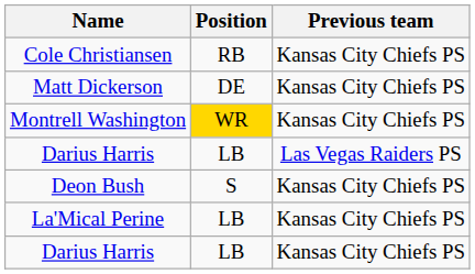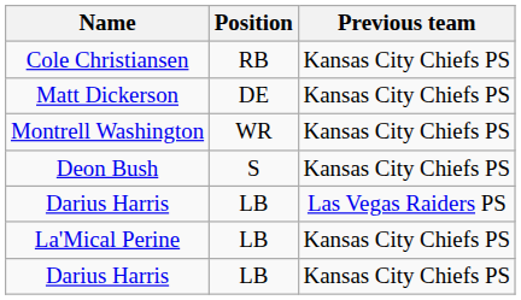Montrell Washington | Position: gold background -> no background
rows swapped: Darius Harris / Las Vegas Raiders PS <-> Deon Bush
